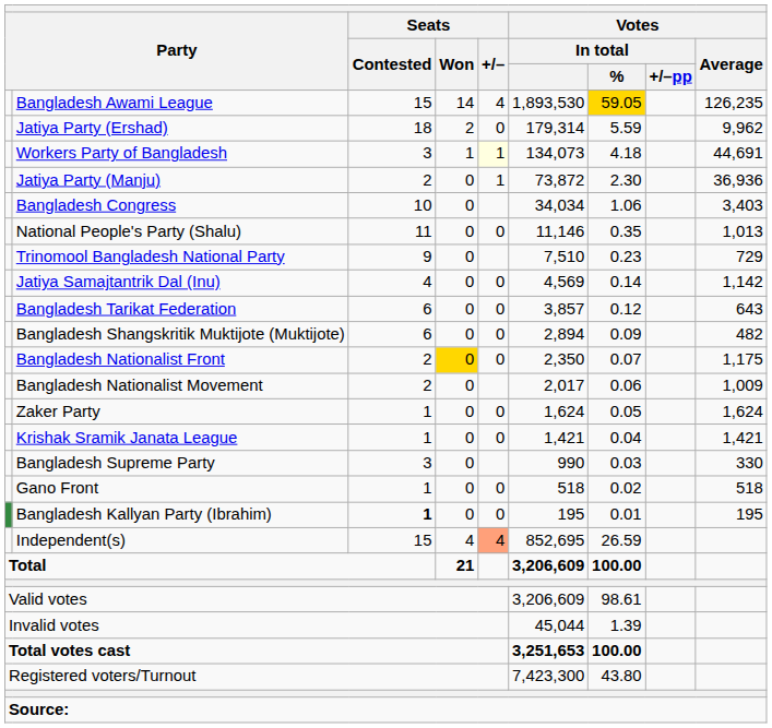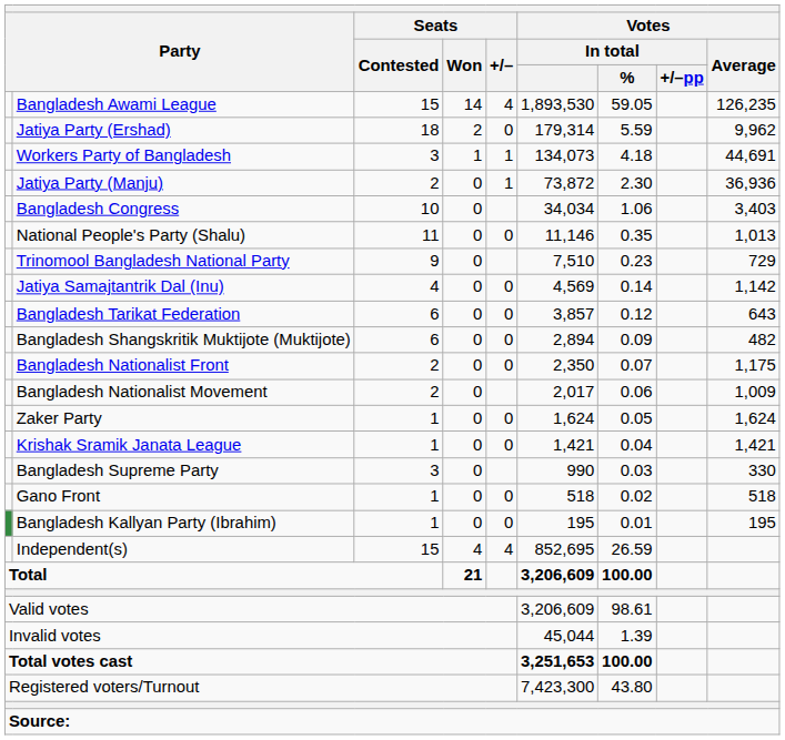Bangladesh Awami League | Votes / In total / %: gold background -> no background
Workers Party of Bangladesh | Seats / +/–: lightyellow background -> no background
Bangladesh Nationalist Front | Seats / Won: gold background -> no background
Bangladesh Kallyan Party (Ibrahim) | Seats / Contested: bold -> normal
Independent(s) | Seats / +/–: lightsalmon background -> no background
